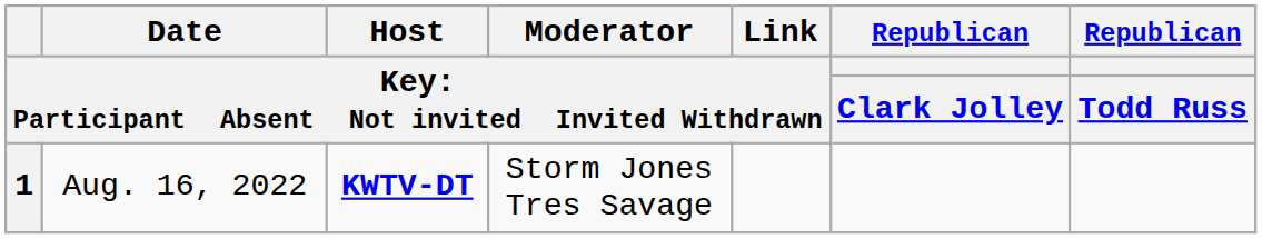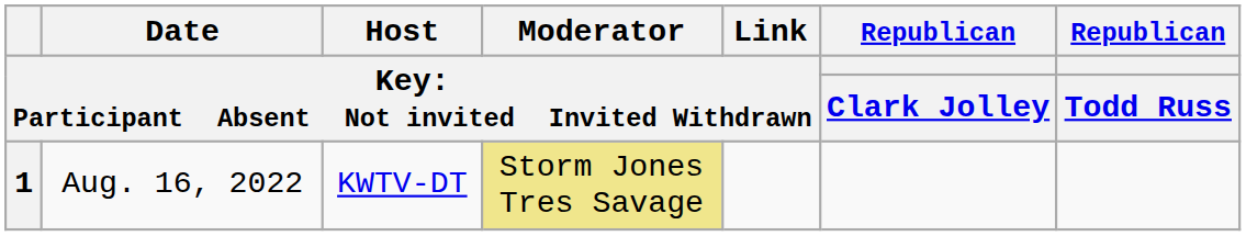1 | column 3: bold -> normal
1 | column 4: no background -> khaki background
